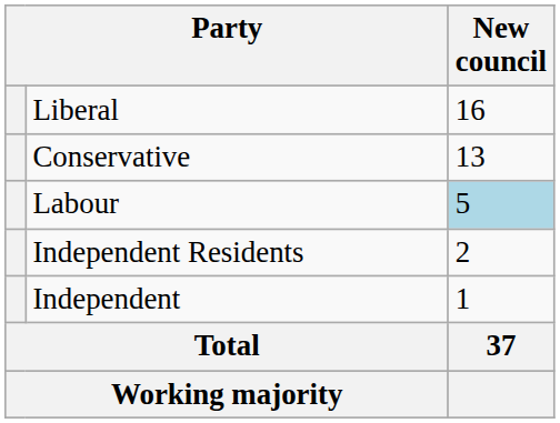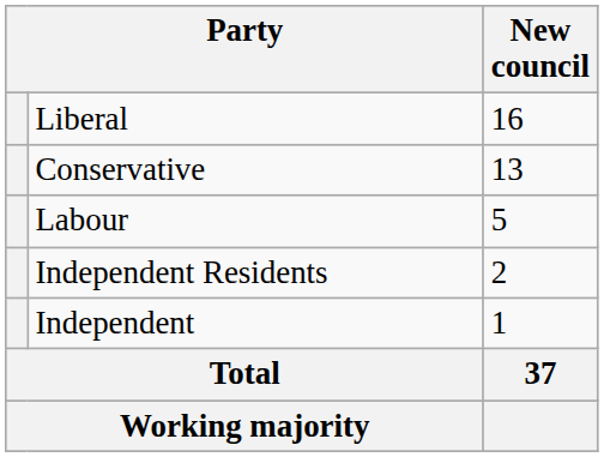Labour | New council: lightblue background -> no background
